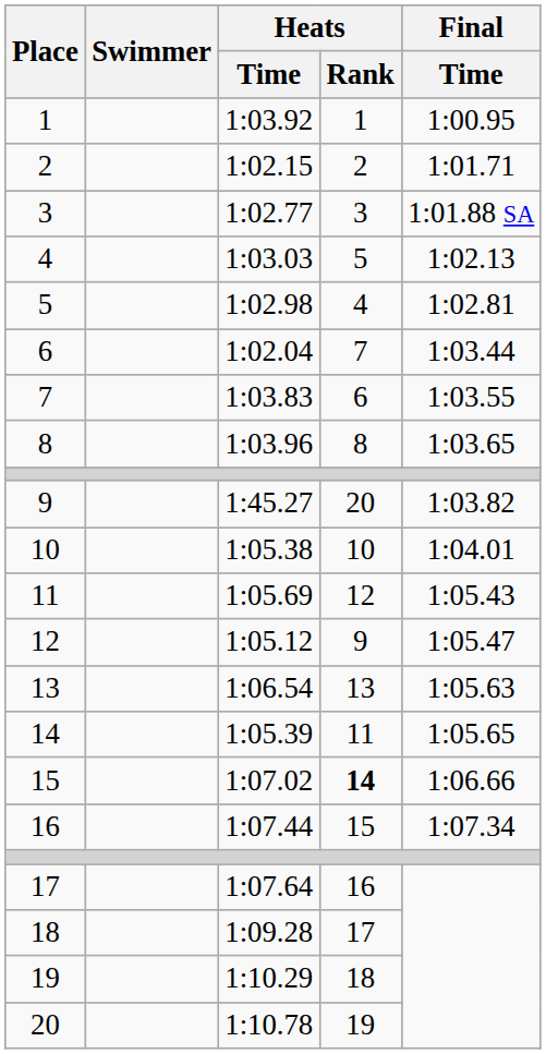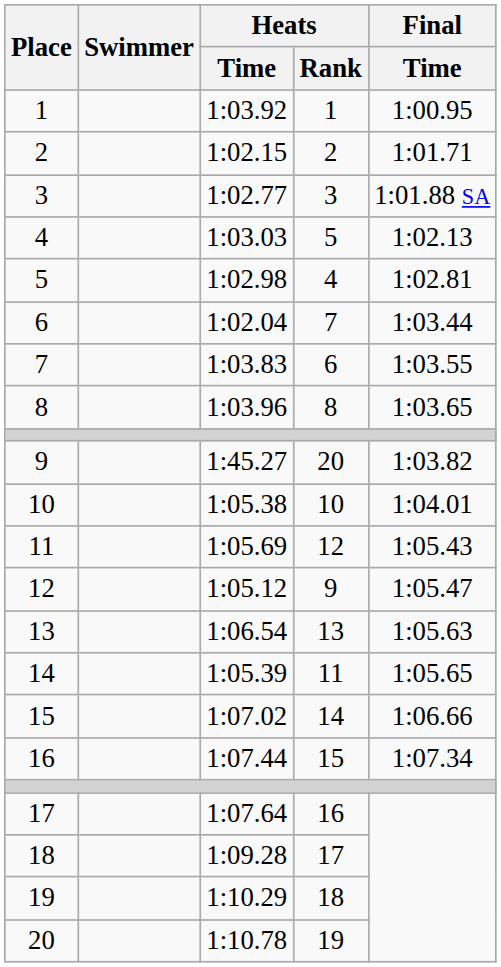row 18 | Heats / Rank: bold -> normal
